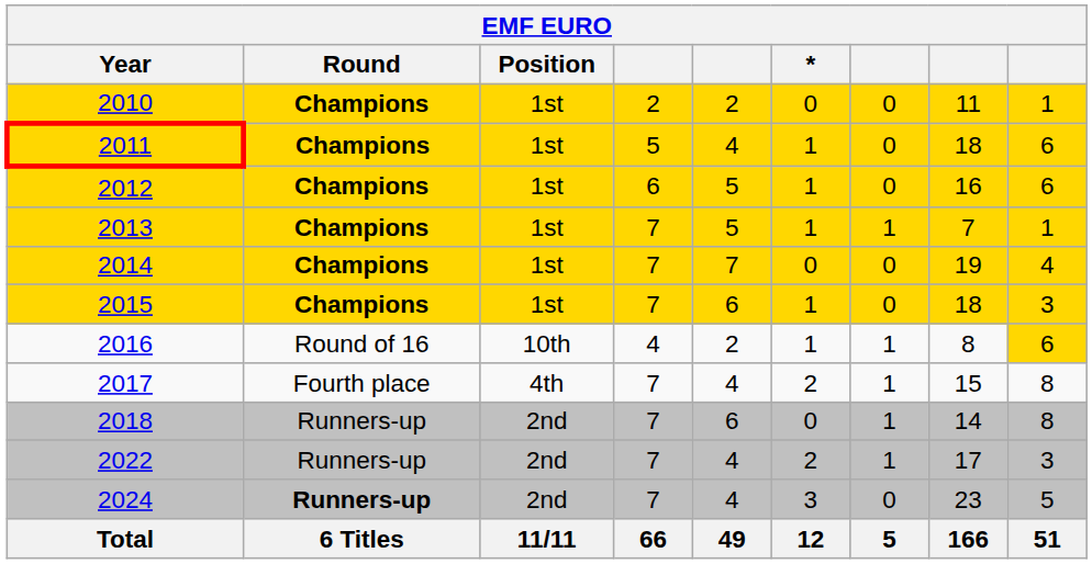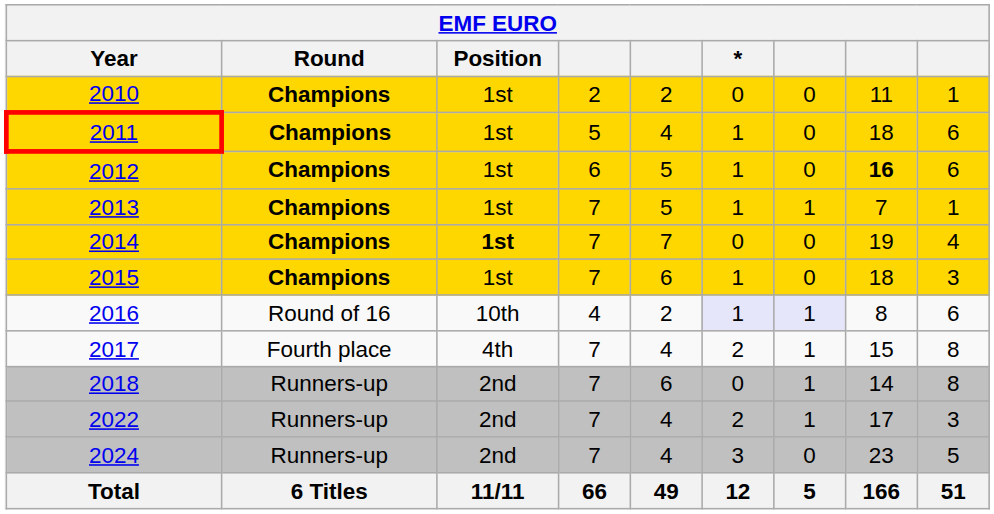2012 | column 8: normal -> bold
2014 | Position: normal -> bold
2016 | *: no background -> lavender background
2016 | column 7: no background -> lavender background
2016 | column 9: gold background -> no background
2024 | Round: bold -> normal
